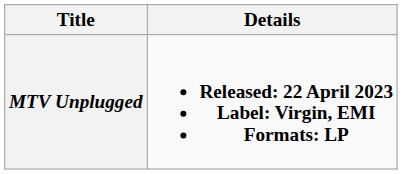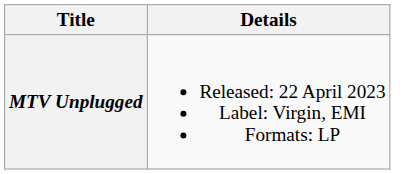MTV Unplugged | Details: bold -> normal
